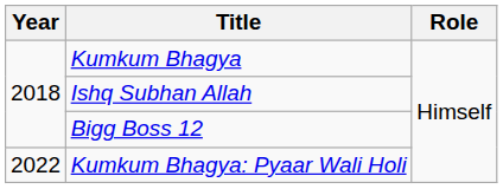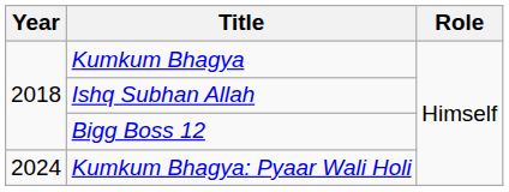Kumkum Bhagya: Pyaar Wali Holi | Year: 2022 -> 2024
